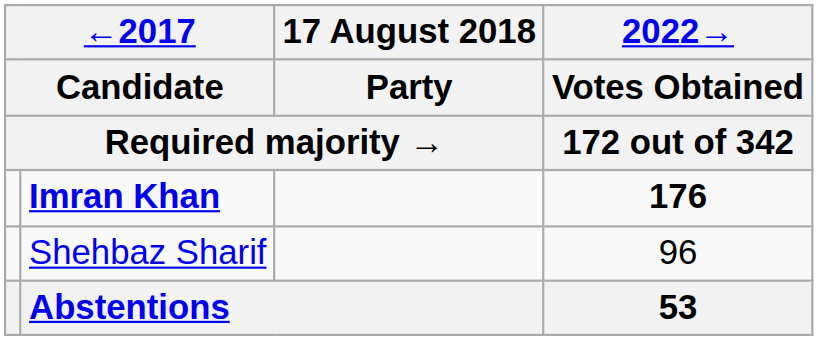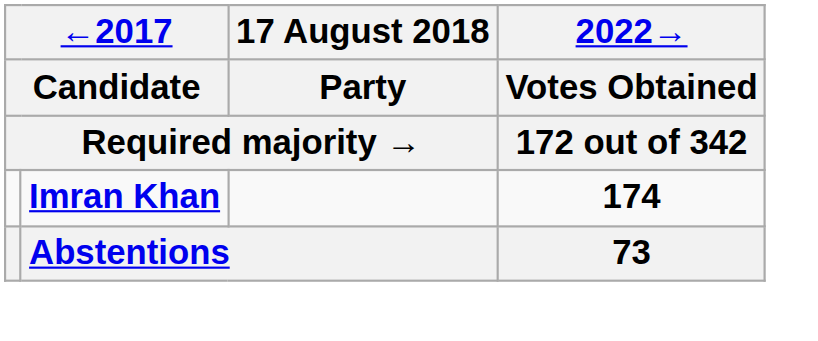Imran Khan | 2022→ / Votes Obtained / 172 out of 342: 176 -> 174
- row: Shehbaz Sharif | 96
Abstentions | 2022→ / Votes Obtained / 172 out of 342: 53 -> 73
